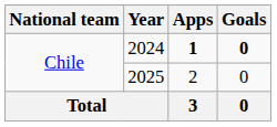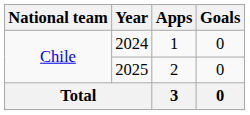2024 | Apps: bold -> normal
2024 | Goals: bold -> normal
